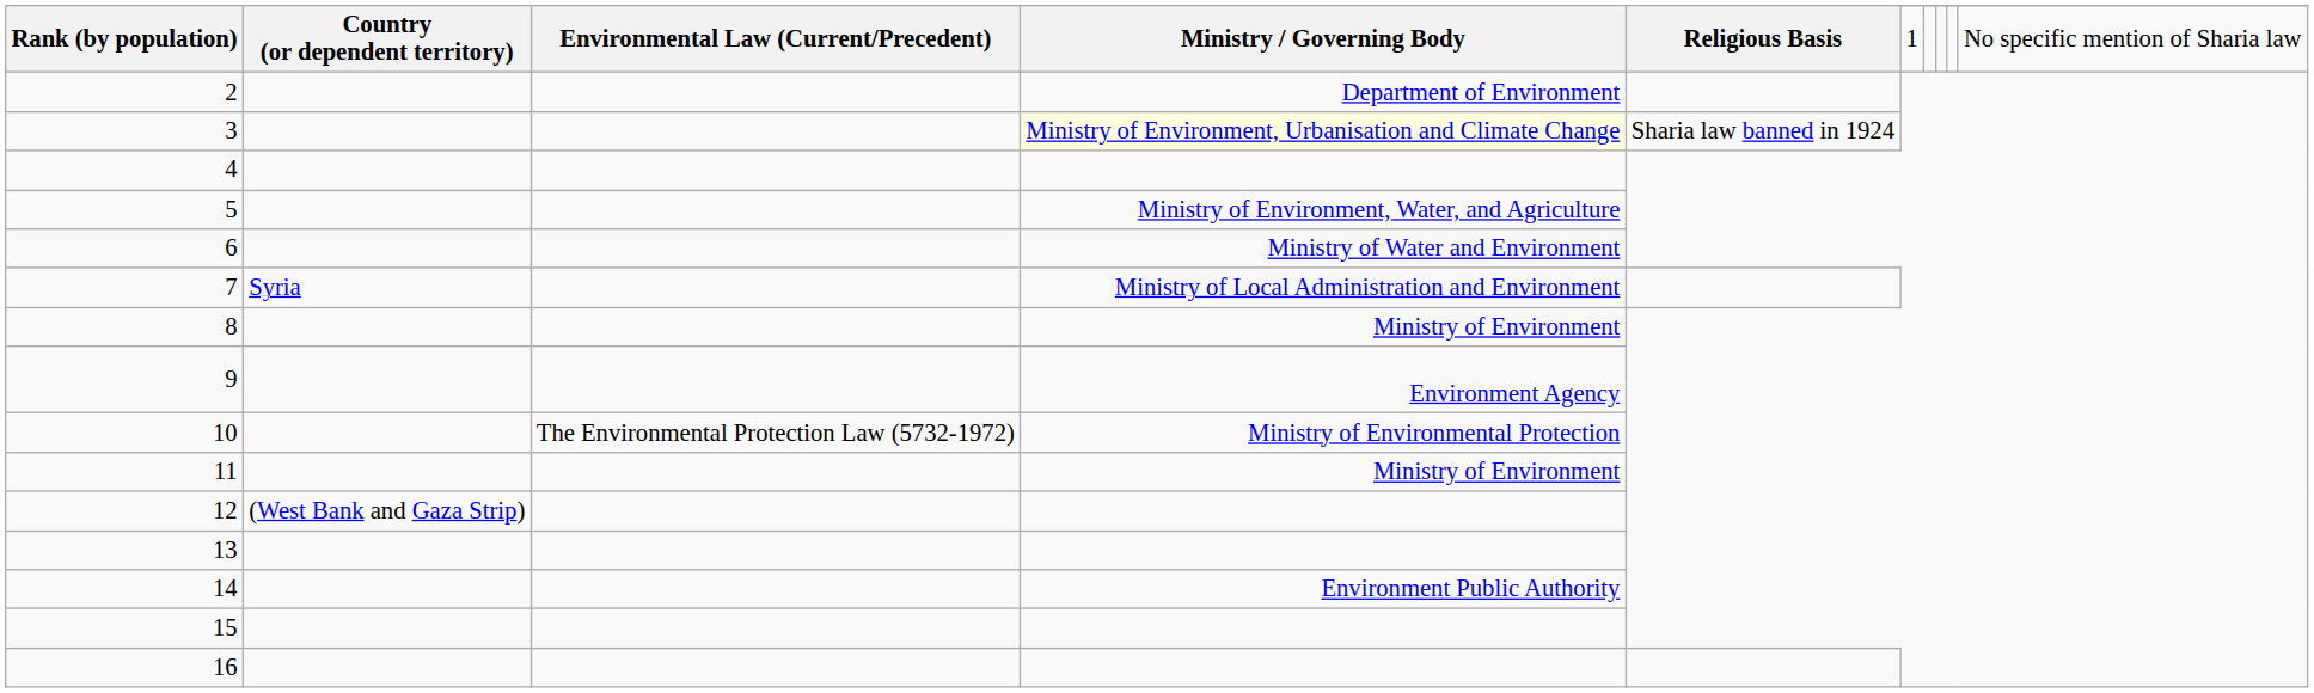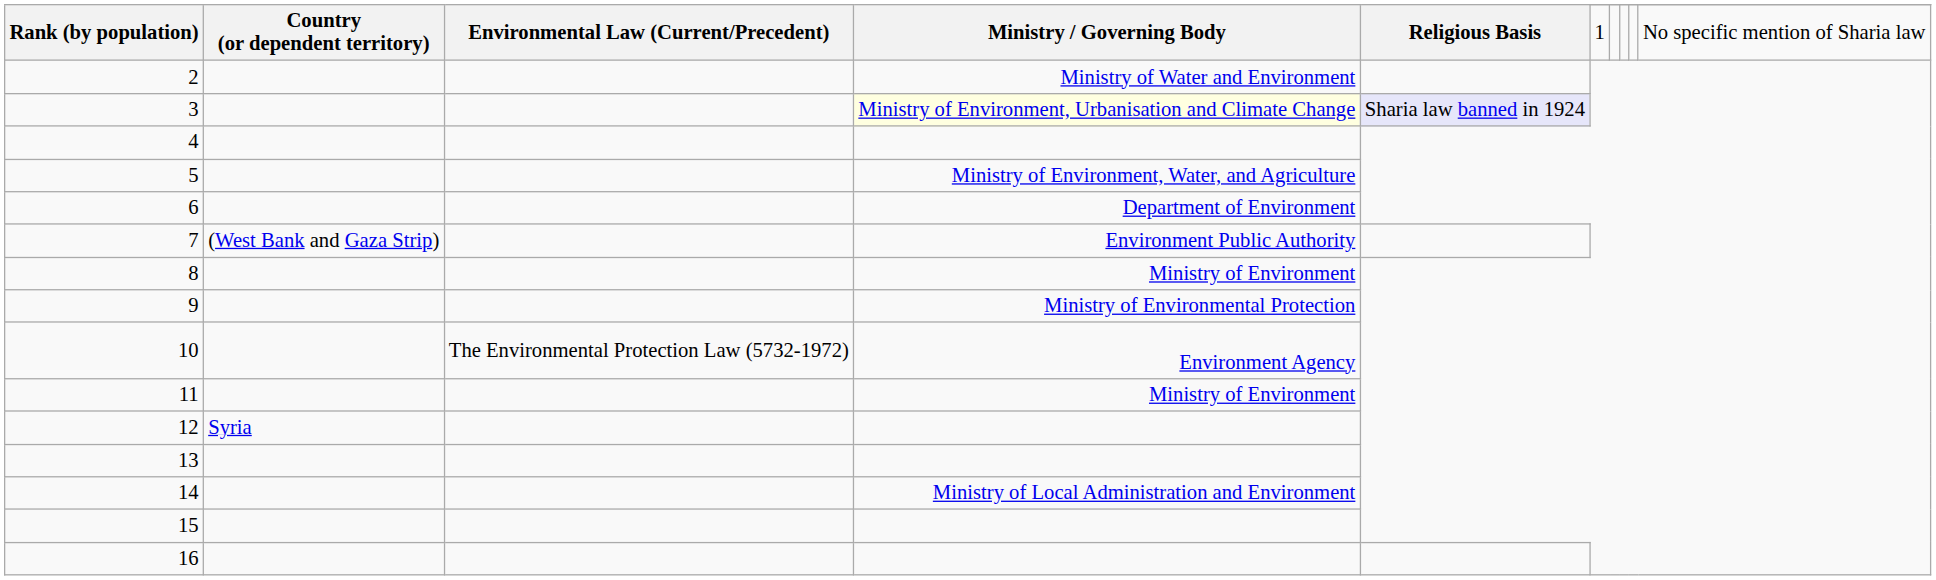2 | Ministry / Governing Body: Department of Environment -> Ministry of Water and Environment
3 | Religious Basis: no background -> lavender background
6 | Ministry / Governing Body: Ministry of Water and Environment -> Department of Environment
7 | Country (or dependent territory): Syria -> (West Bank and Gaza Strip)
7 | Ministry / Governing Body: Ministry of Local Administration and Environment -> Environment Public Authority
9 | Ministry / Governing Body: Environment Agency -> Ministry of Environmental Protection
10 | Ministry / Governing Body: Ministry of Environmental Protection -> Environment Agency
12 | Country (or dependent territory): (West Bank and Gaza Strip) -> Syria
14 | Ministry / Governing Body: Environment Public Authority -> Ministry of Local Administration and Environment
